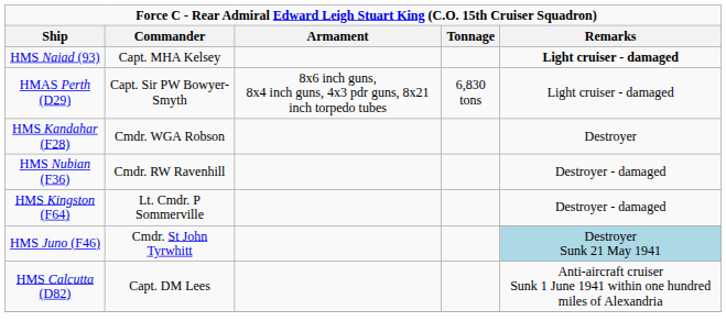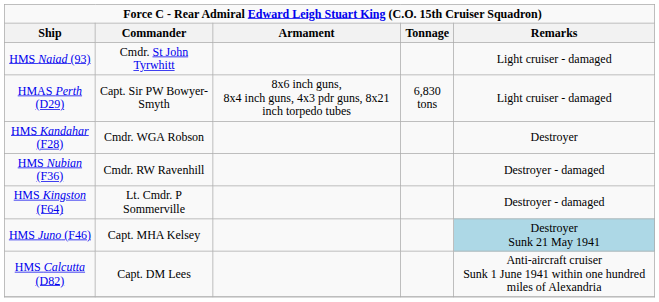HMS Naiad (93) | Commander: Capt. MHA Kelsey -> Cmdr. St John Tyrwhitt
HMS Naiad (93) | Remarks: bold -> normal
HMS Juno (F46) | Commander: Cmdr. St John Tyrwhitt -> Capt. MHA Kelsey
